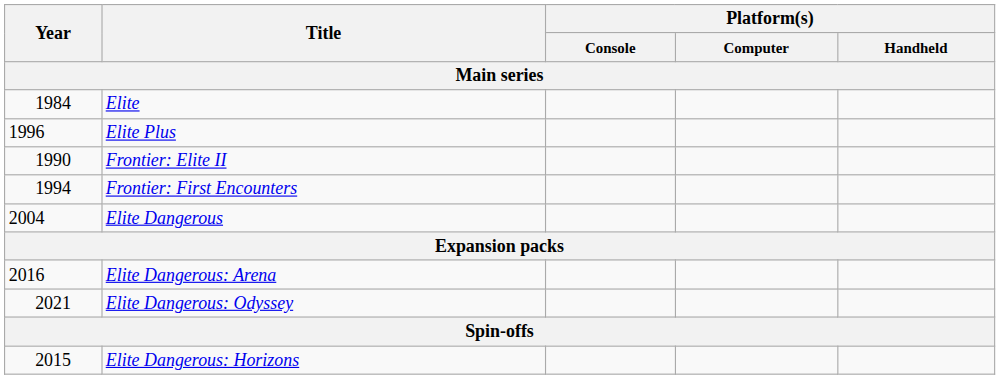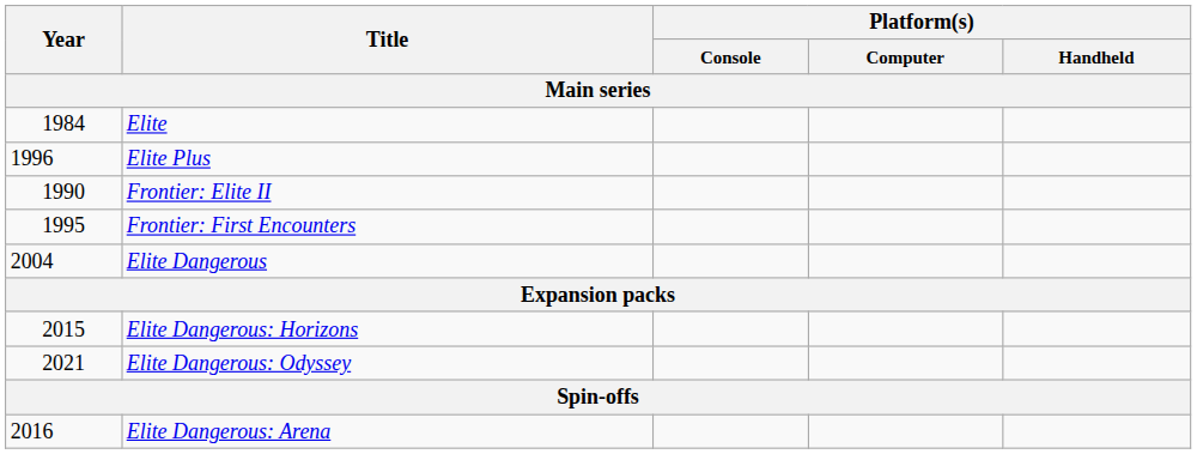Frontier: First Encounters | Year: 1994 -> 1995
rows swapped: Elite Dangerous: Horizons <-> Elite Dangerous: Arena
